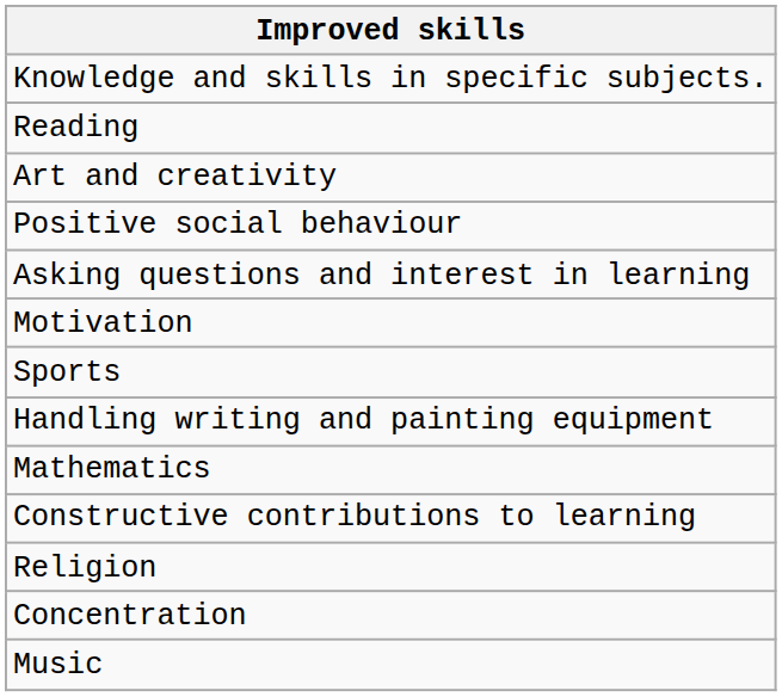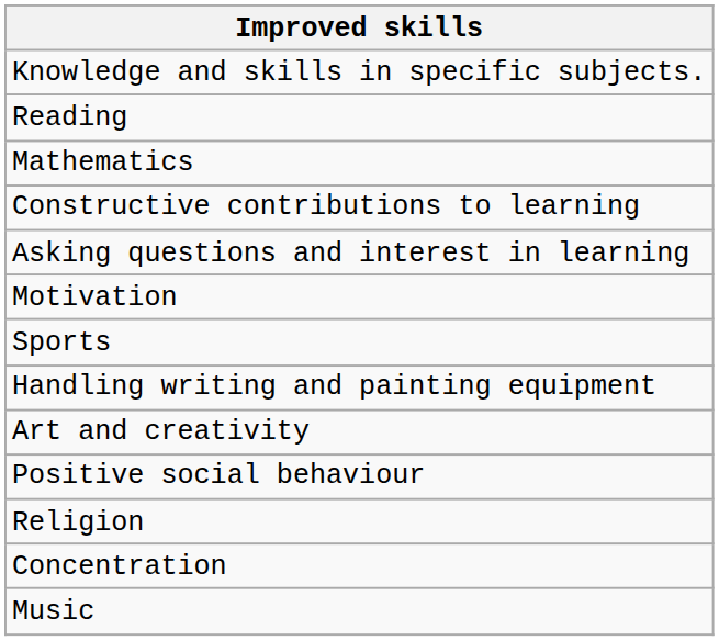row 4 | column 1: Art and creativity -> Mathematics
row 5 | column 1: Positive social behaviour -> Constructive contributions to learning
row 10 | column 1: Mathematics -> Art and creativity
row 11 | column 1: Constructive contributions to learning -> Positive social behaviour
